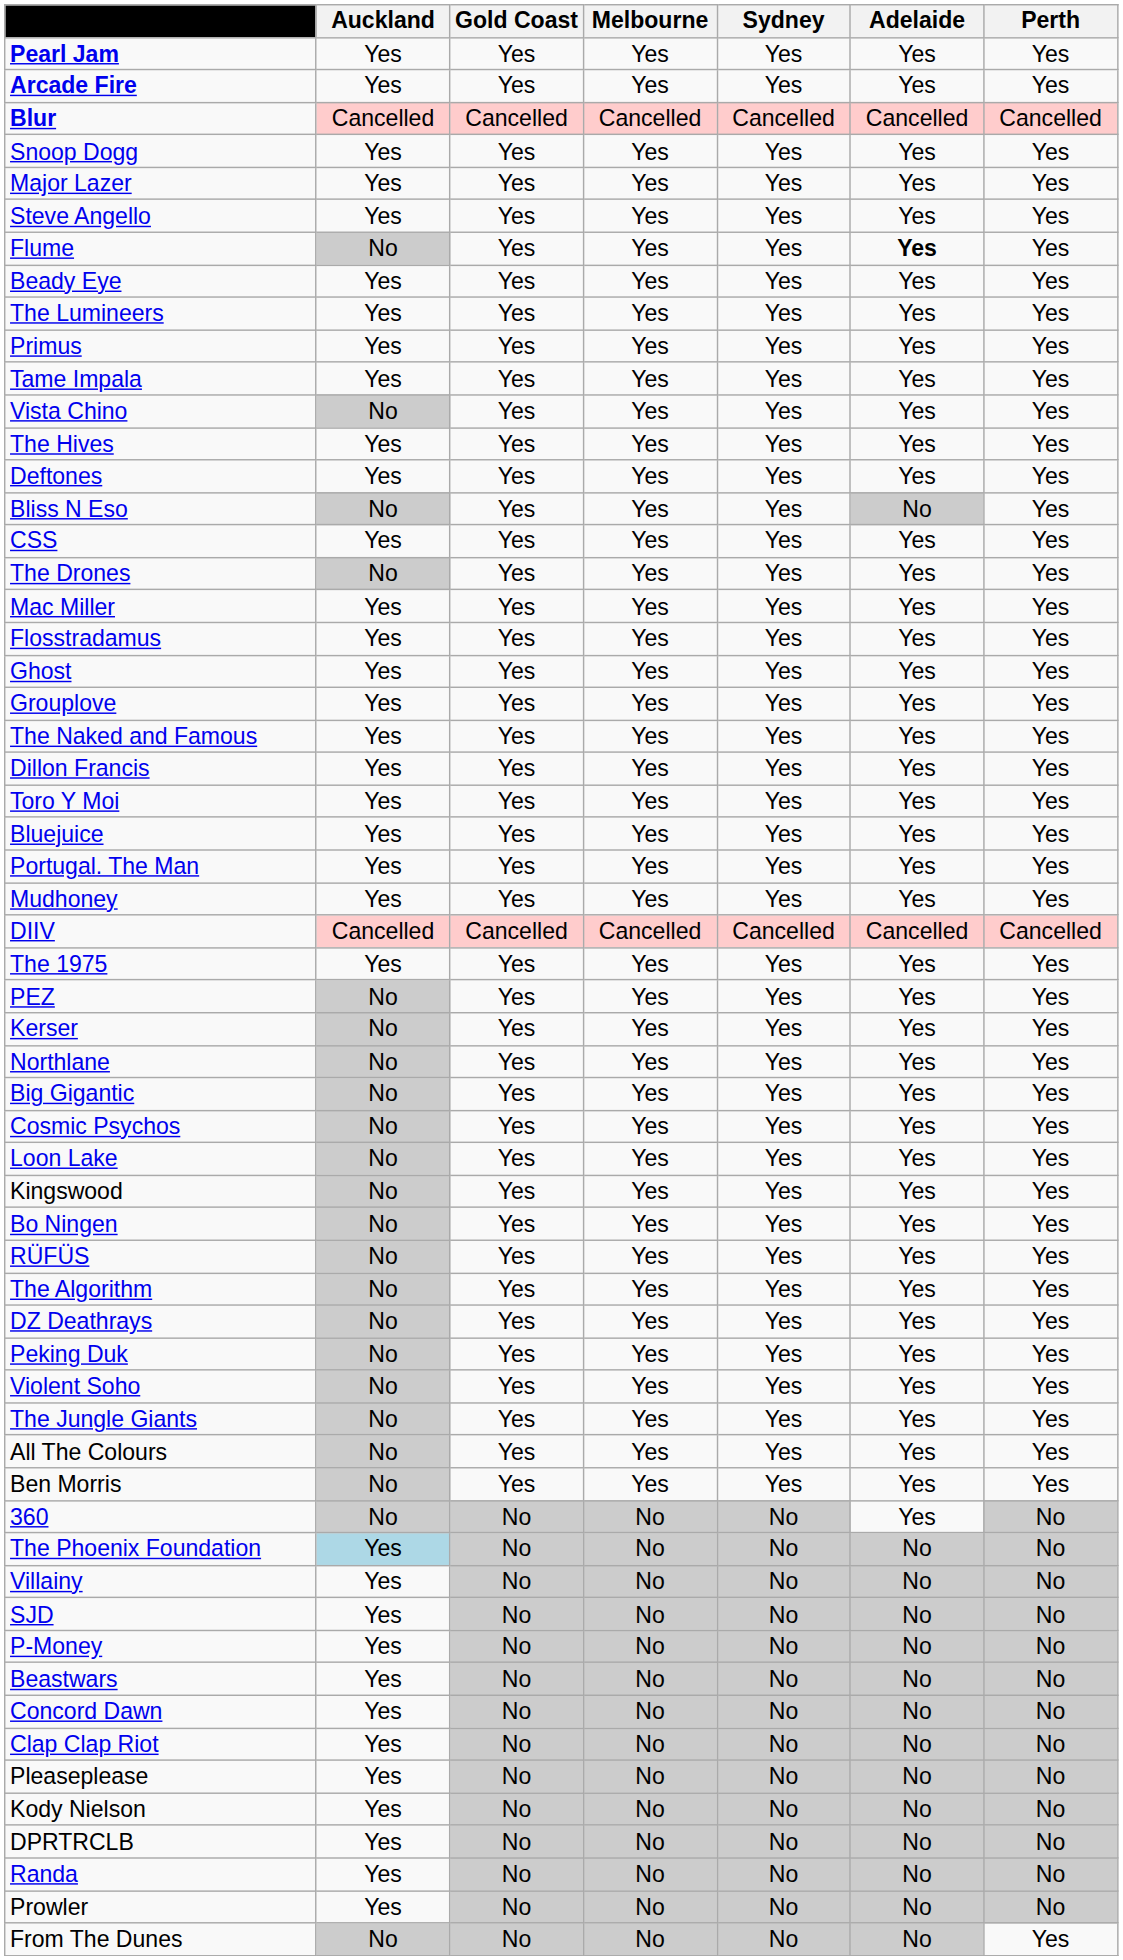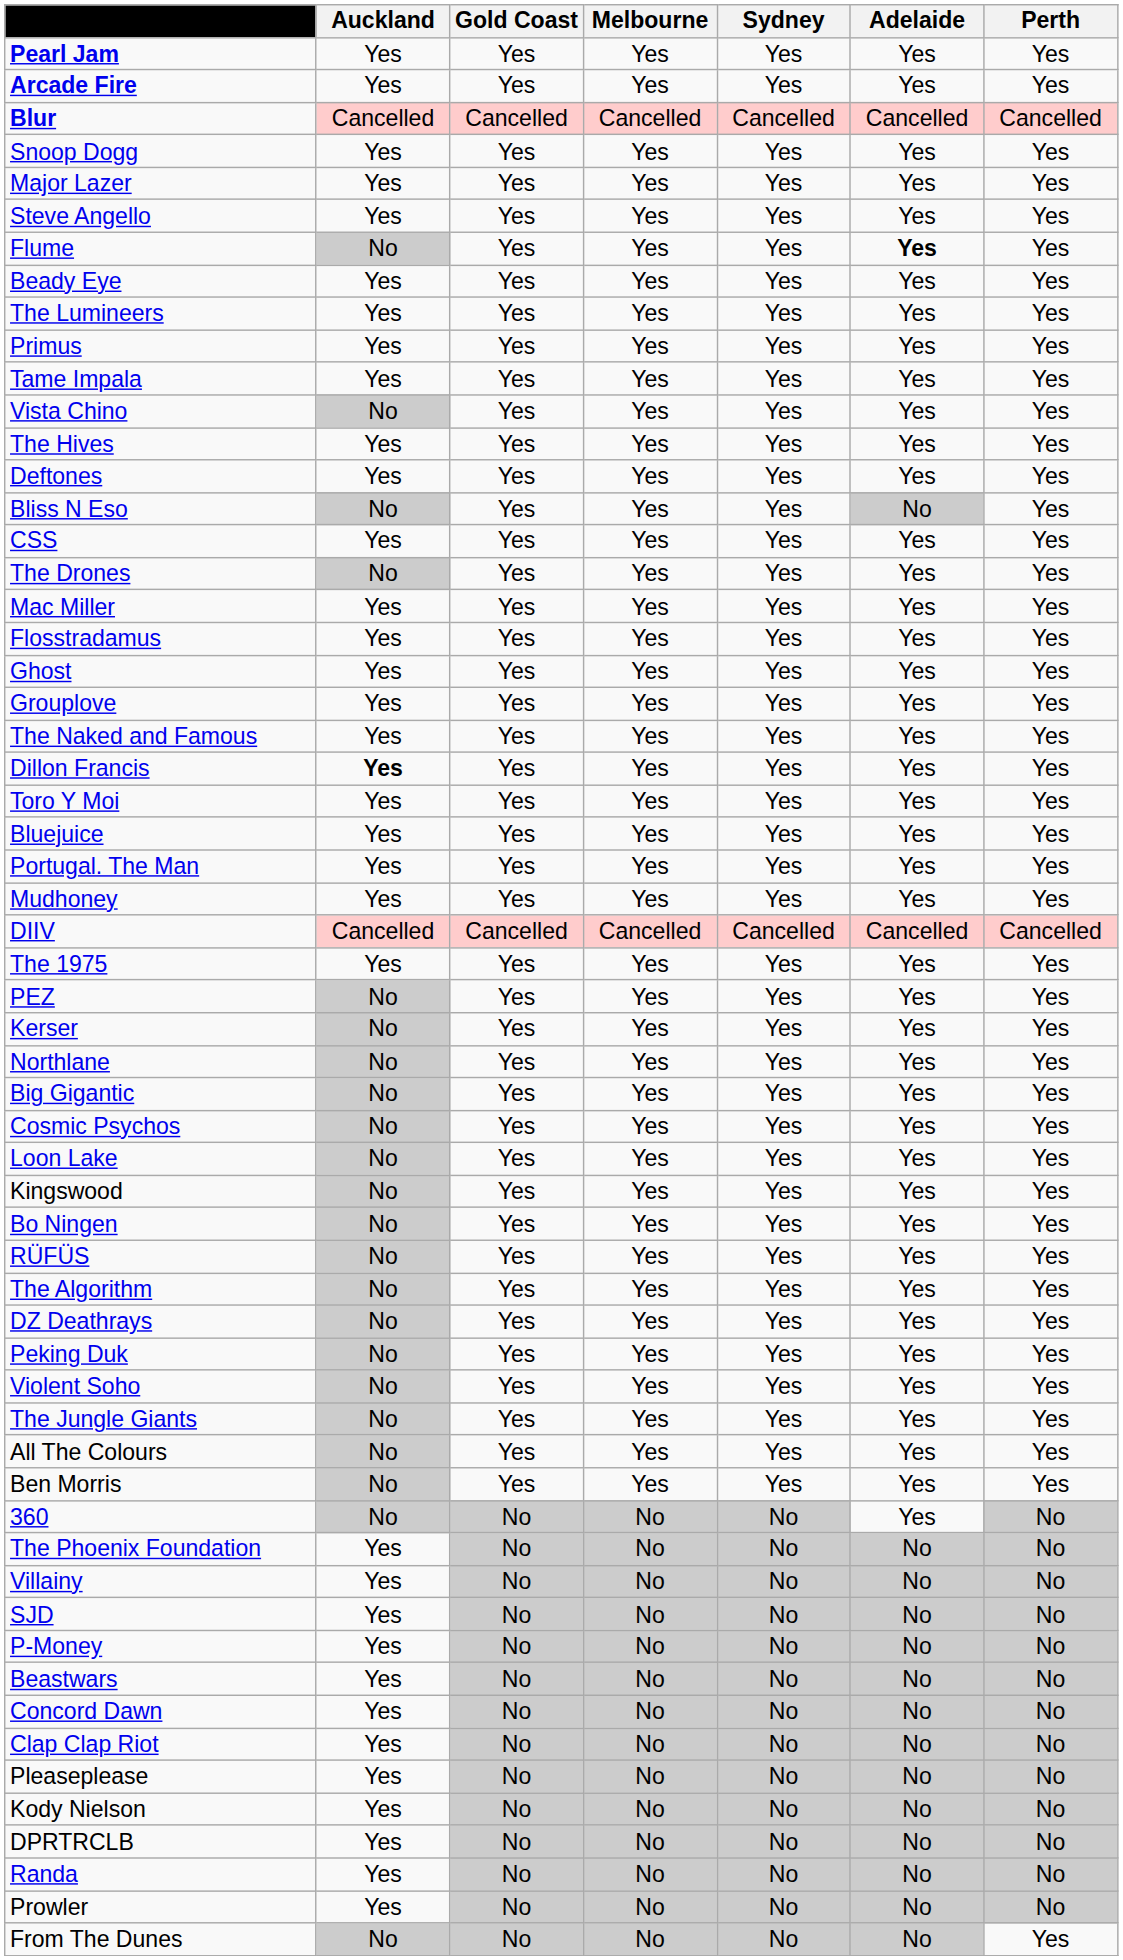Dillon Francis | Auckland: normal -> bold
The Phoenix Foundation | Auckland: lightblue background -> no background
